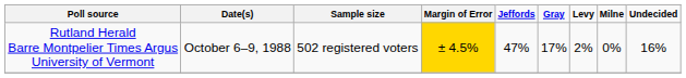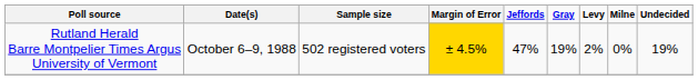row 2 | column 6: 17% -> 19%
row 2 | column 9: 16% -> 19%
